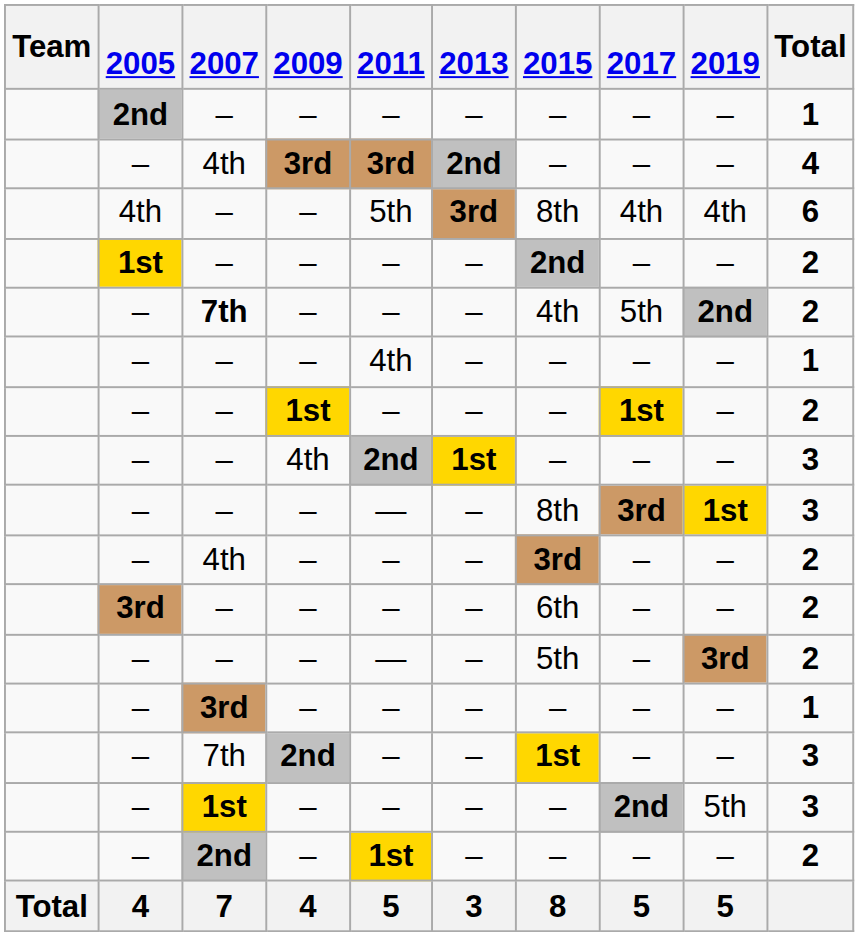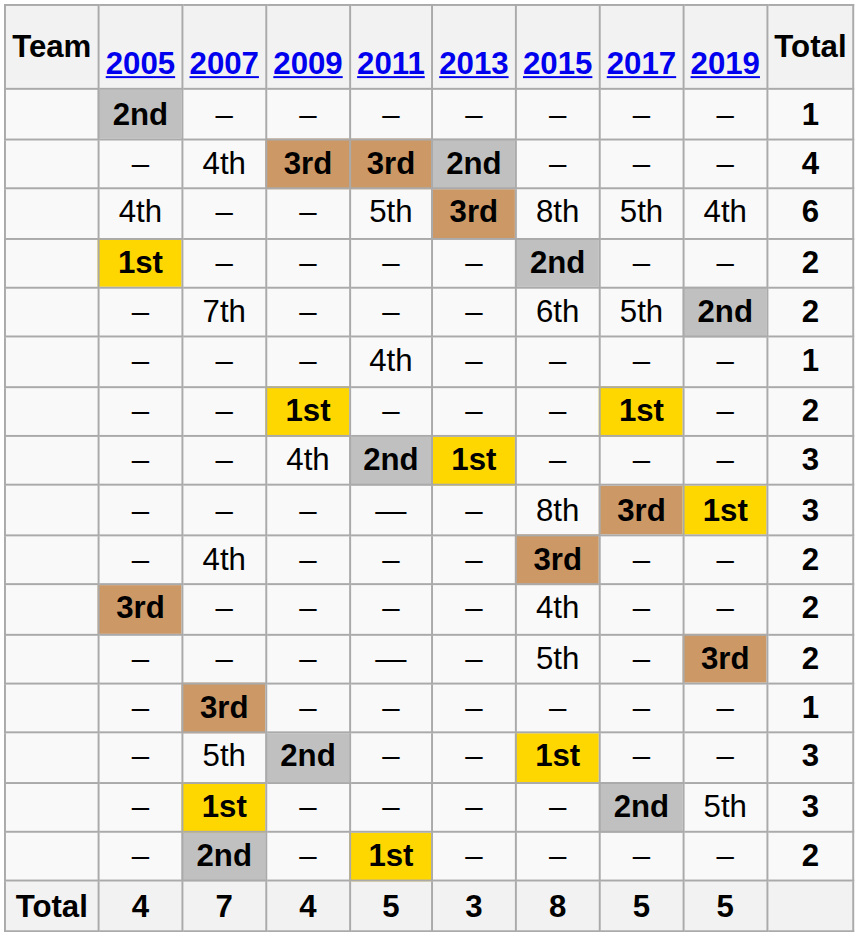row 4 | 2017: 4th -> 5th
row 6 | 2007: bold -> normal
row 6 | 2015: 4th -> 6th
row 12 | 2015: 6th -> 4th
row 15 | 2007: 7th -> 5th
